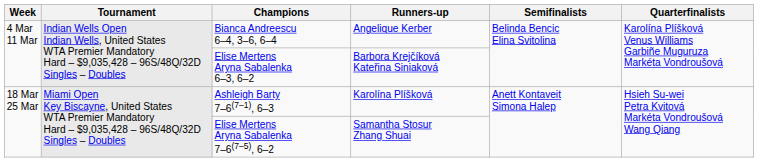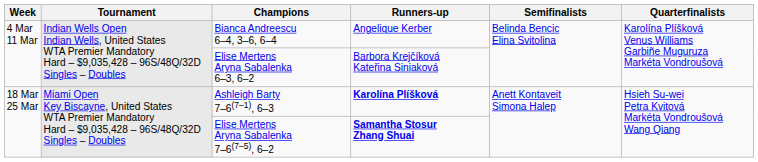Ashleigh Barty 7–6(7–1), 6–3 | Runners-up: normal -> bold
Elise Mertens Aryna Sabalenka 7–6(7–5), 6–2 | Runners-up: normal -> bold
